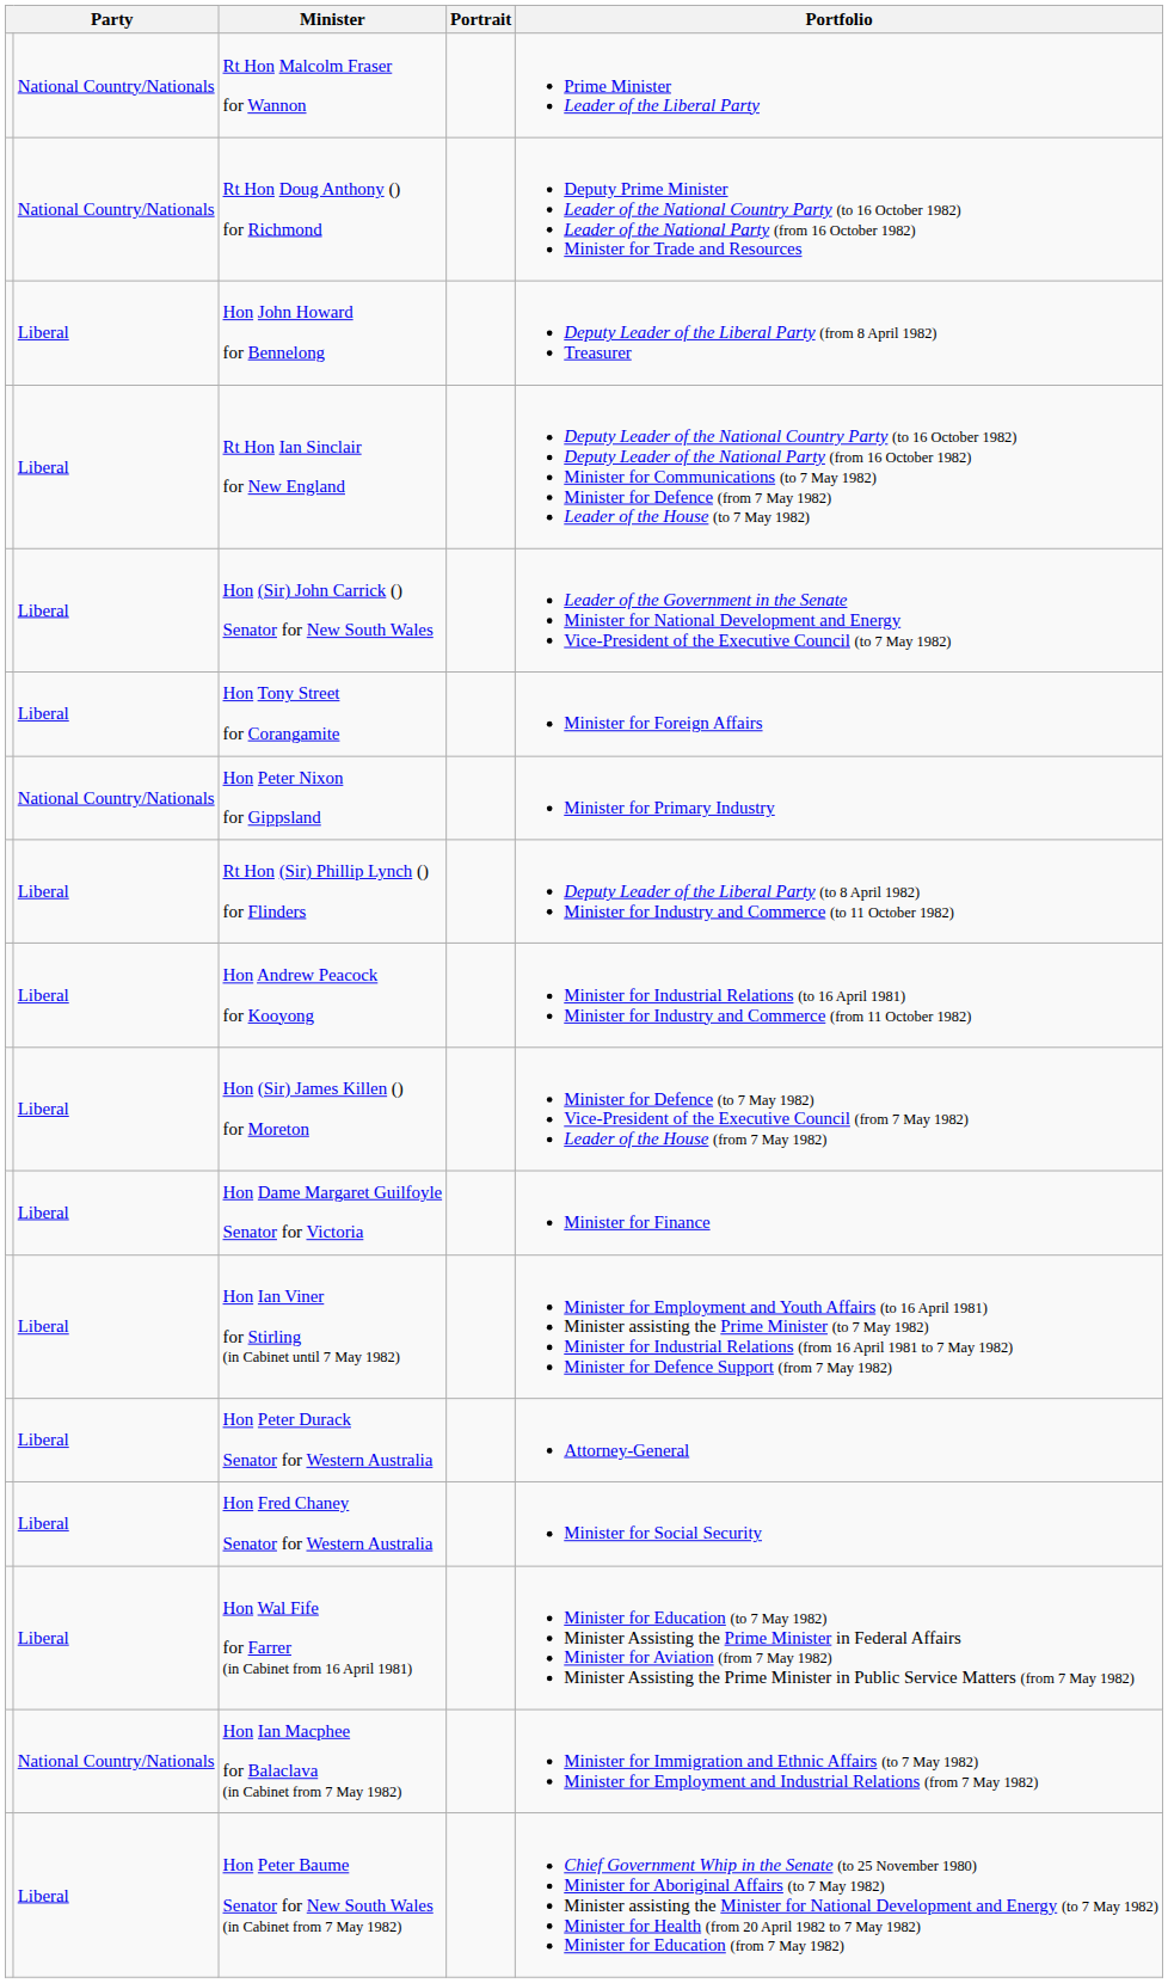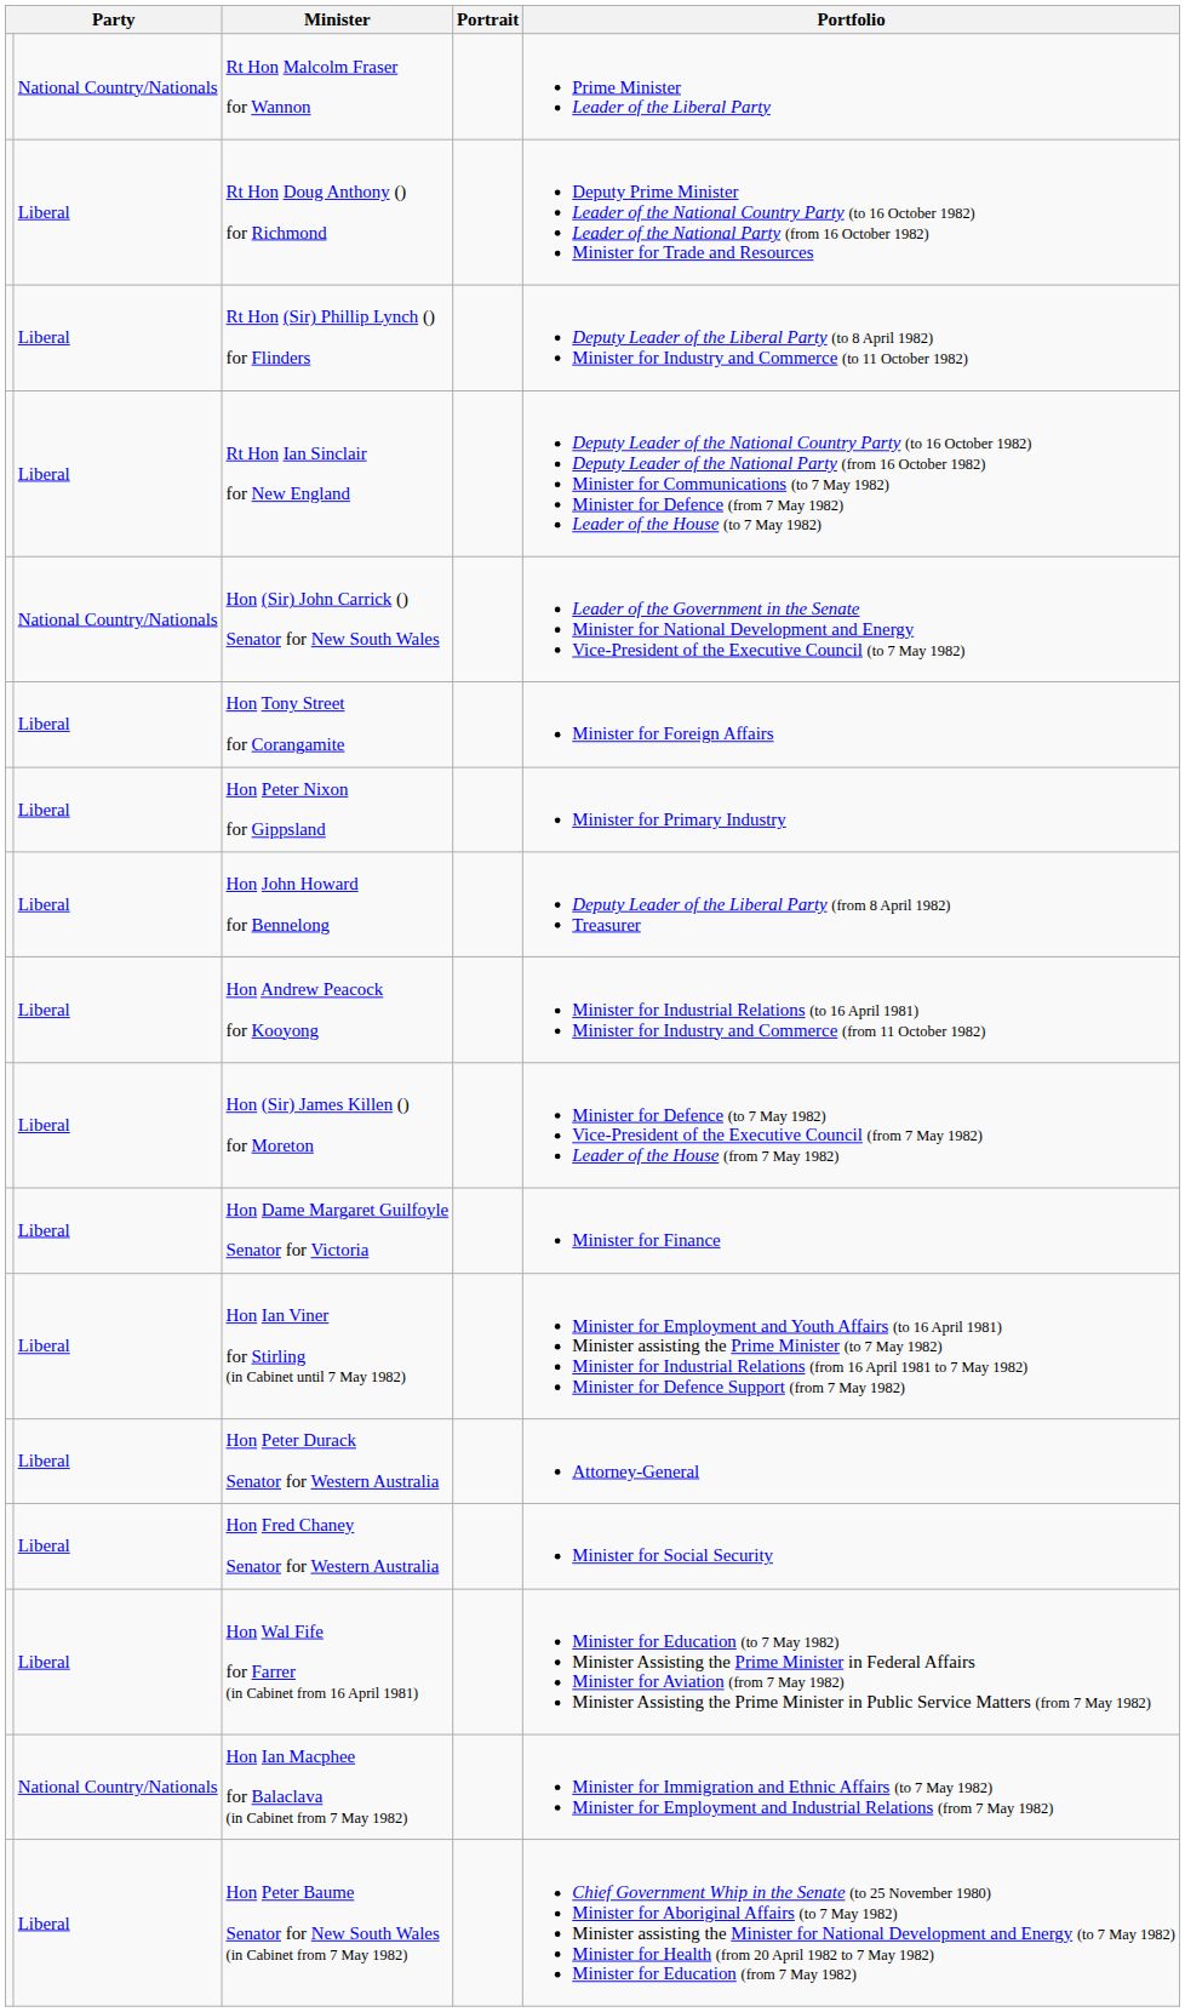Rt Hon Doug Anthony () for Richmond | column 2: National Country/Nationals -> Liberal
rows swapped: Rt Hon (Sir) Phillip Lynch () for Flinders <-> Hon John Howard for Bennelong
Hon (Sir) John Carrick () Senator for New South Wales | column 2: Liberal -> National Country/Nationals
Hon Peter Nixon for Gippsland | column 2: National Country/Nationals -> Liberal
